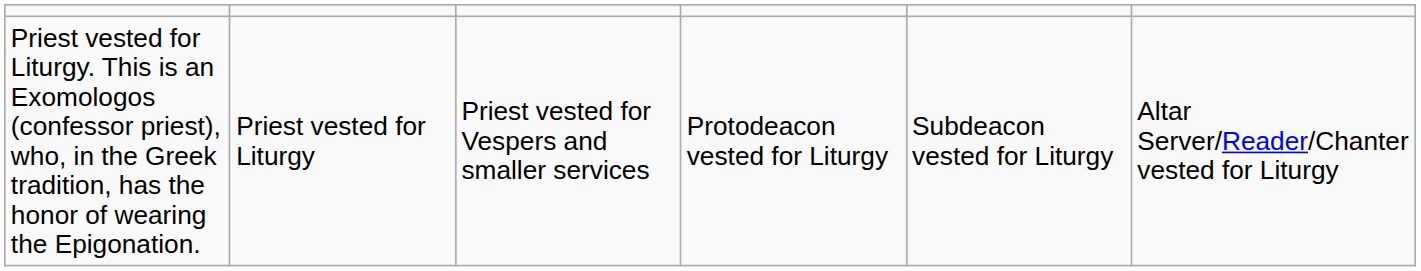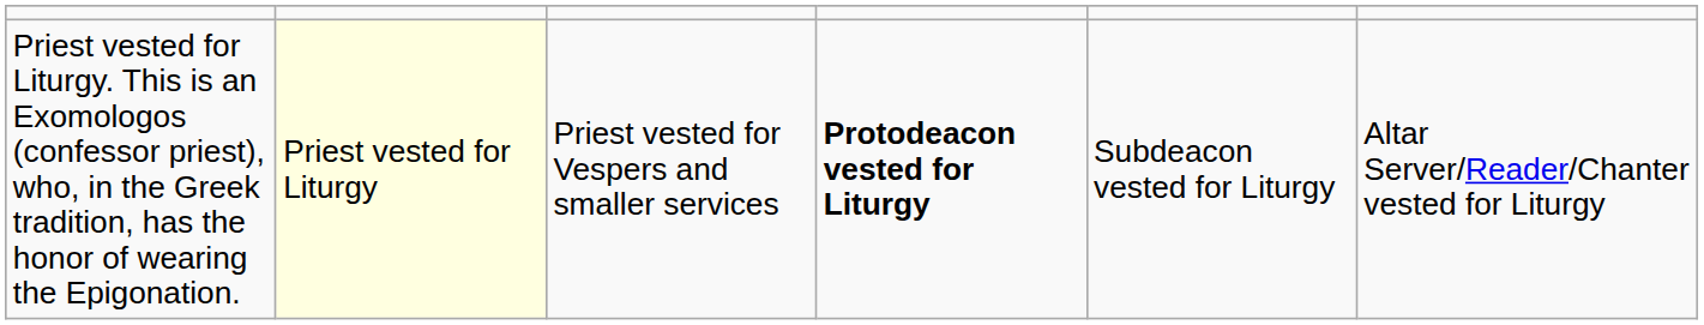row 2 | column 2: no background -> lightyellow background
row 2 | column 4: normal -> bold
